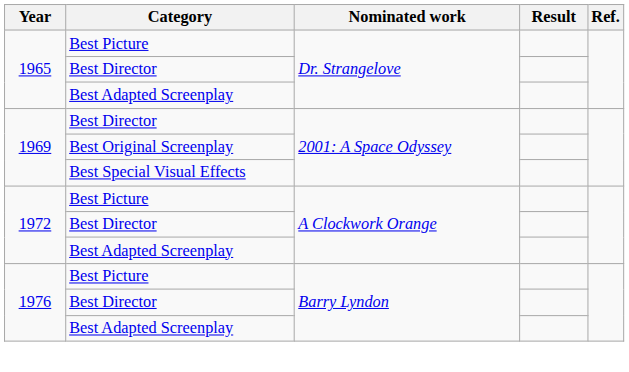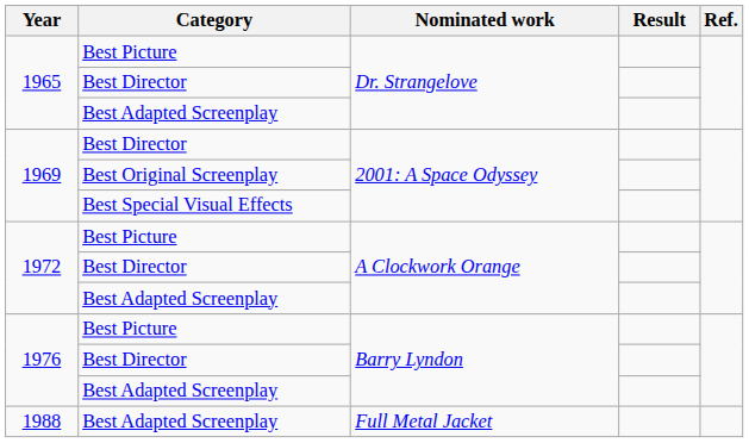+ row: 1988 | Best Adapted Screenplay | Full Metal Jacket
